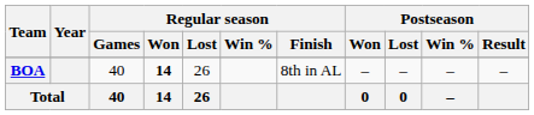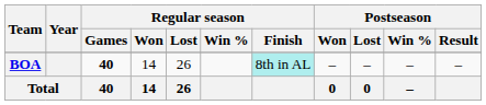BOA | Regular season / Games: normal -> bold
BOA | Regular season / Won: bold -> normal
BOA | Regular season / Finish: no background -> paleturquoise background
